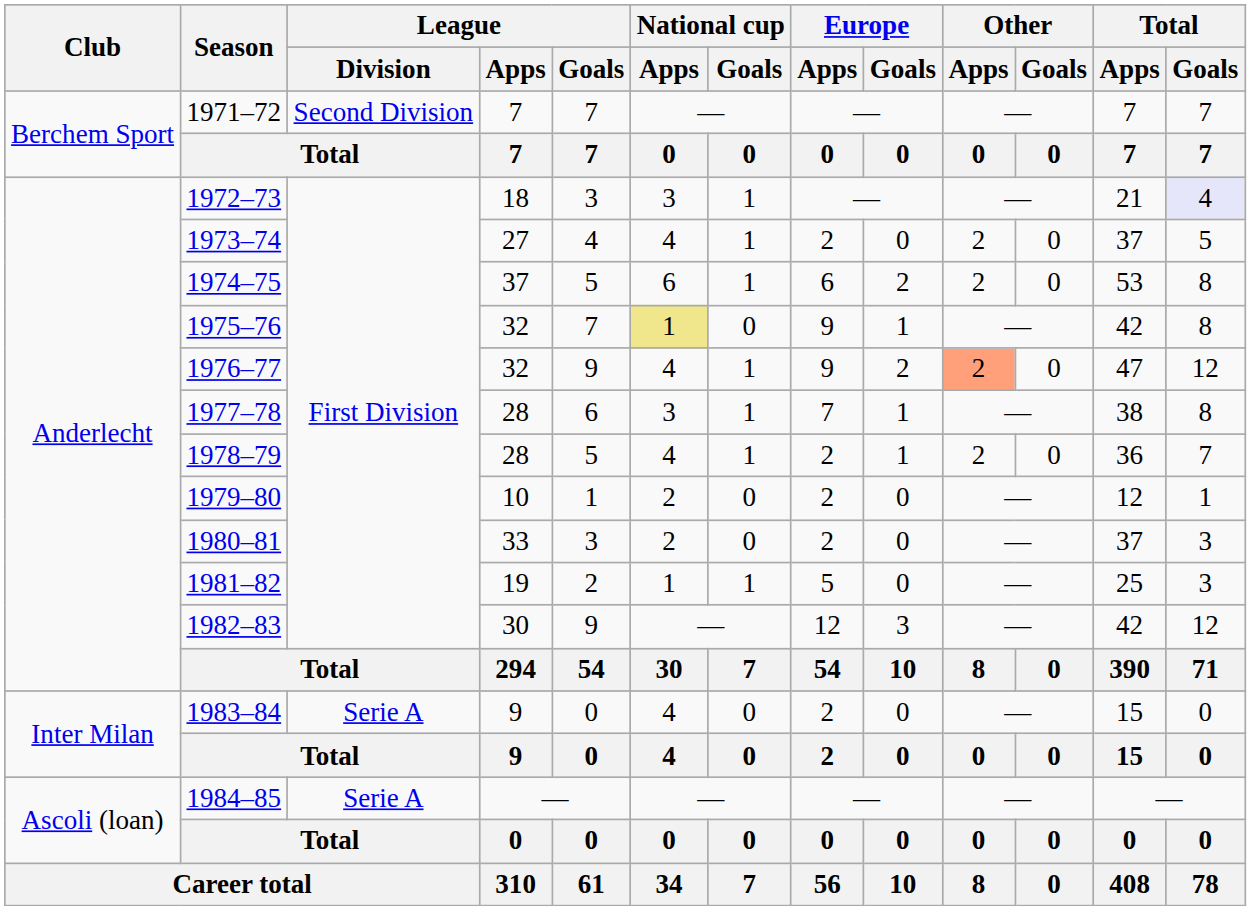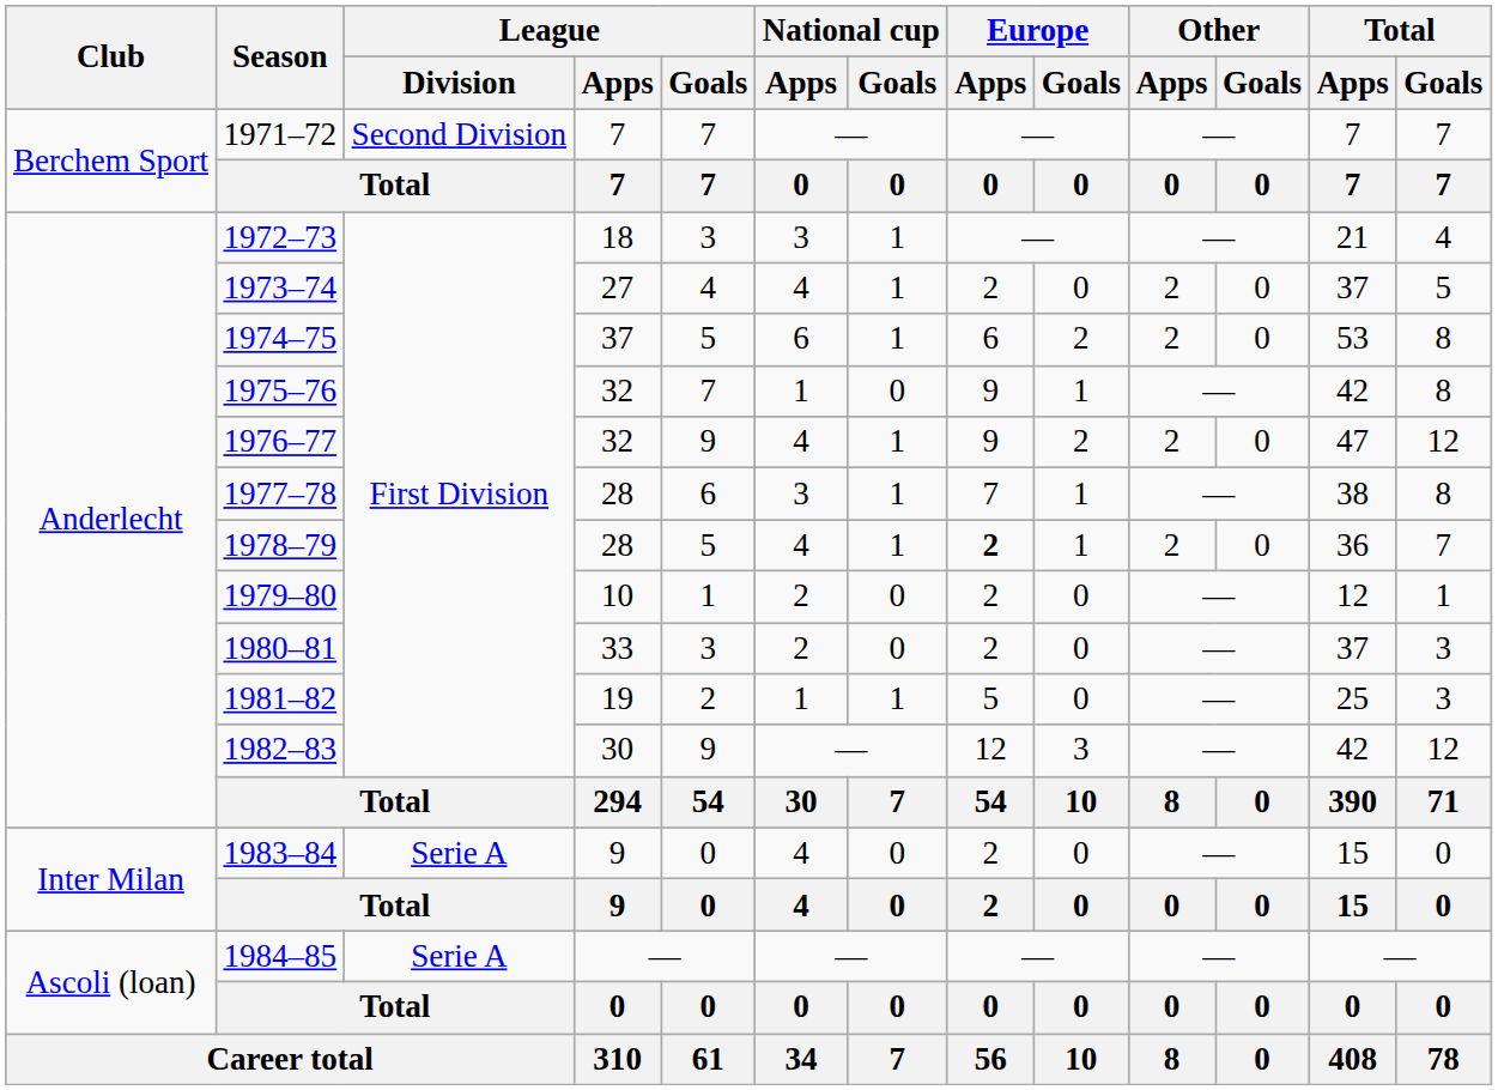1972–73 | Total / Goals: lavender background -> no background
1975–76 | National cup / Apps: khaki background -> no background
1976–77 | Other / Apps: lightsalmon background -> no background
1978–79 | Europe / Apps: normal -> bold
